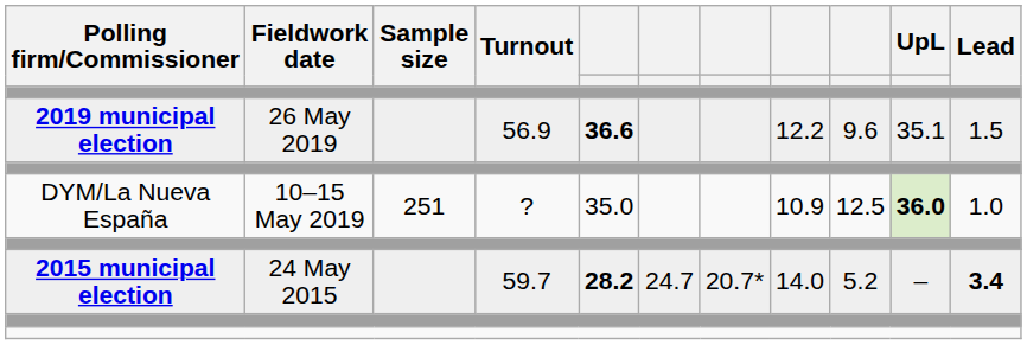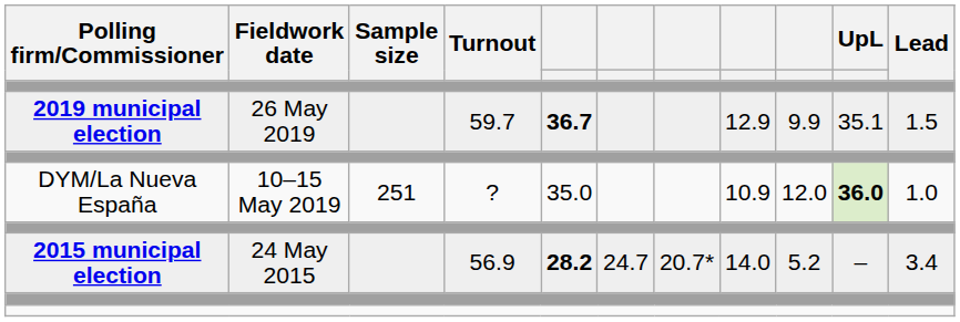2019 municipal election | Turnout: 56.9 -> 59.7
2019 municipal election | column 5: 36.6 -> 36.7
2019 municipal election | column 8: 12.2 -> 12.9
2019 municipal election | column 9: 9.6 -> 9.9
DYM/La Nueva España | column 9: 12.5 -> 12.0
2015 municipal election | Turnout: 59.7 -> 56.9
2015 municipal election | Lead: bold -> normal
